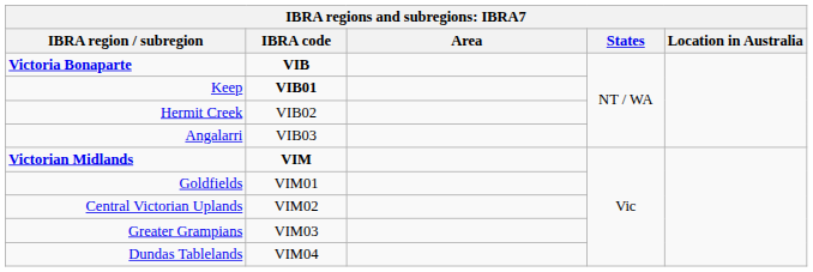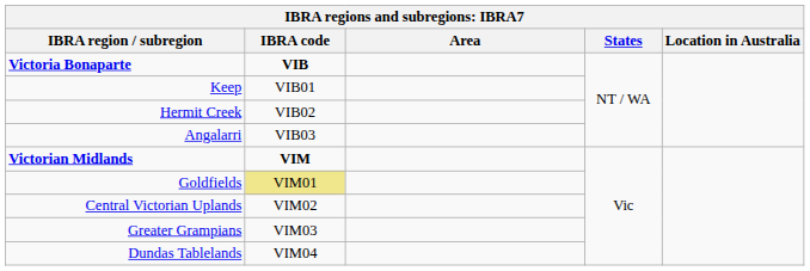Keep | IBRA code: bold -> normal
Goldfields | IBRA code: no background -> khaki background
